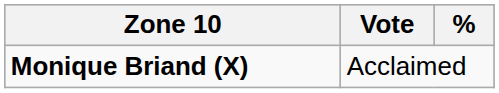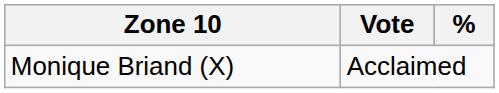Monique Briand (X) | Zone 10: bold -> normal
